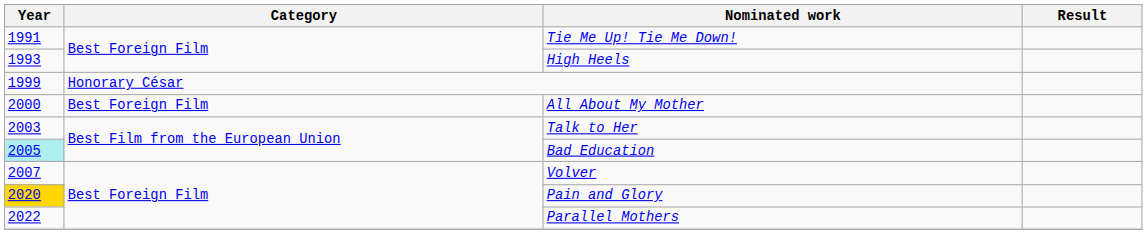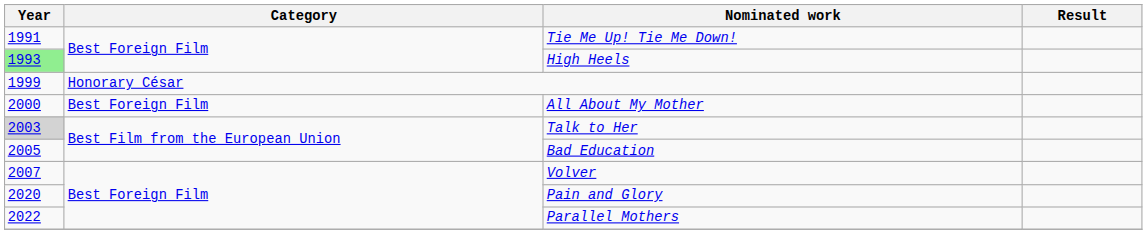High Heels | Year: no background -> lightgreen background
Talk to Her | Year: no background -> lightgrey background
Bad Education | Year: paleturquoise background -> no background
Pain and Glory | Year: gold background -> no background
